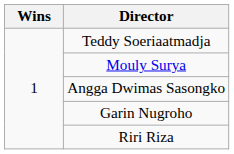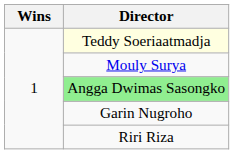Teddy Soeriaatmadja | Director: no background -> lightyellow background
Angga Dwimas Sasongko | Director: no background -> lightgreen background
